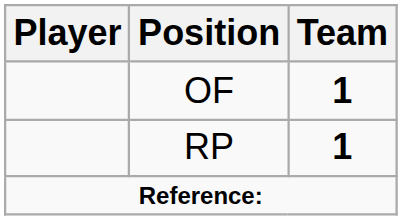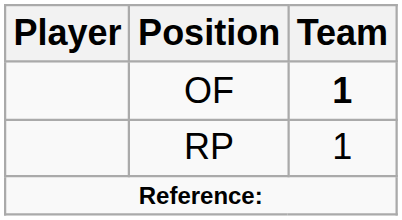RP | Team: bold -> normal
